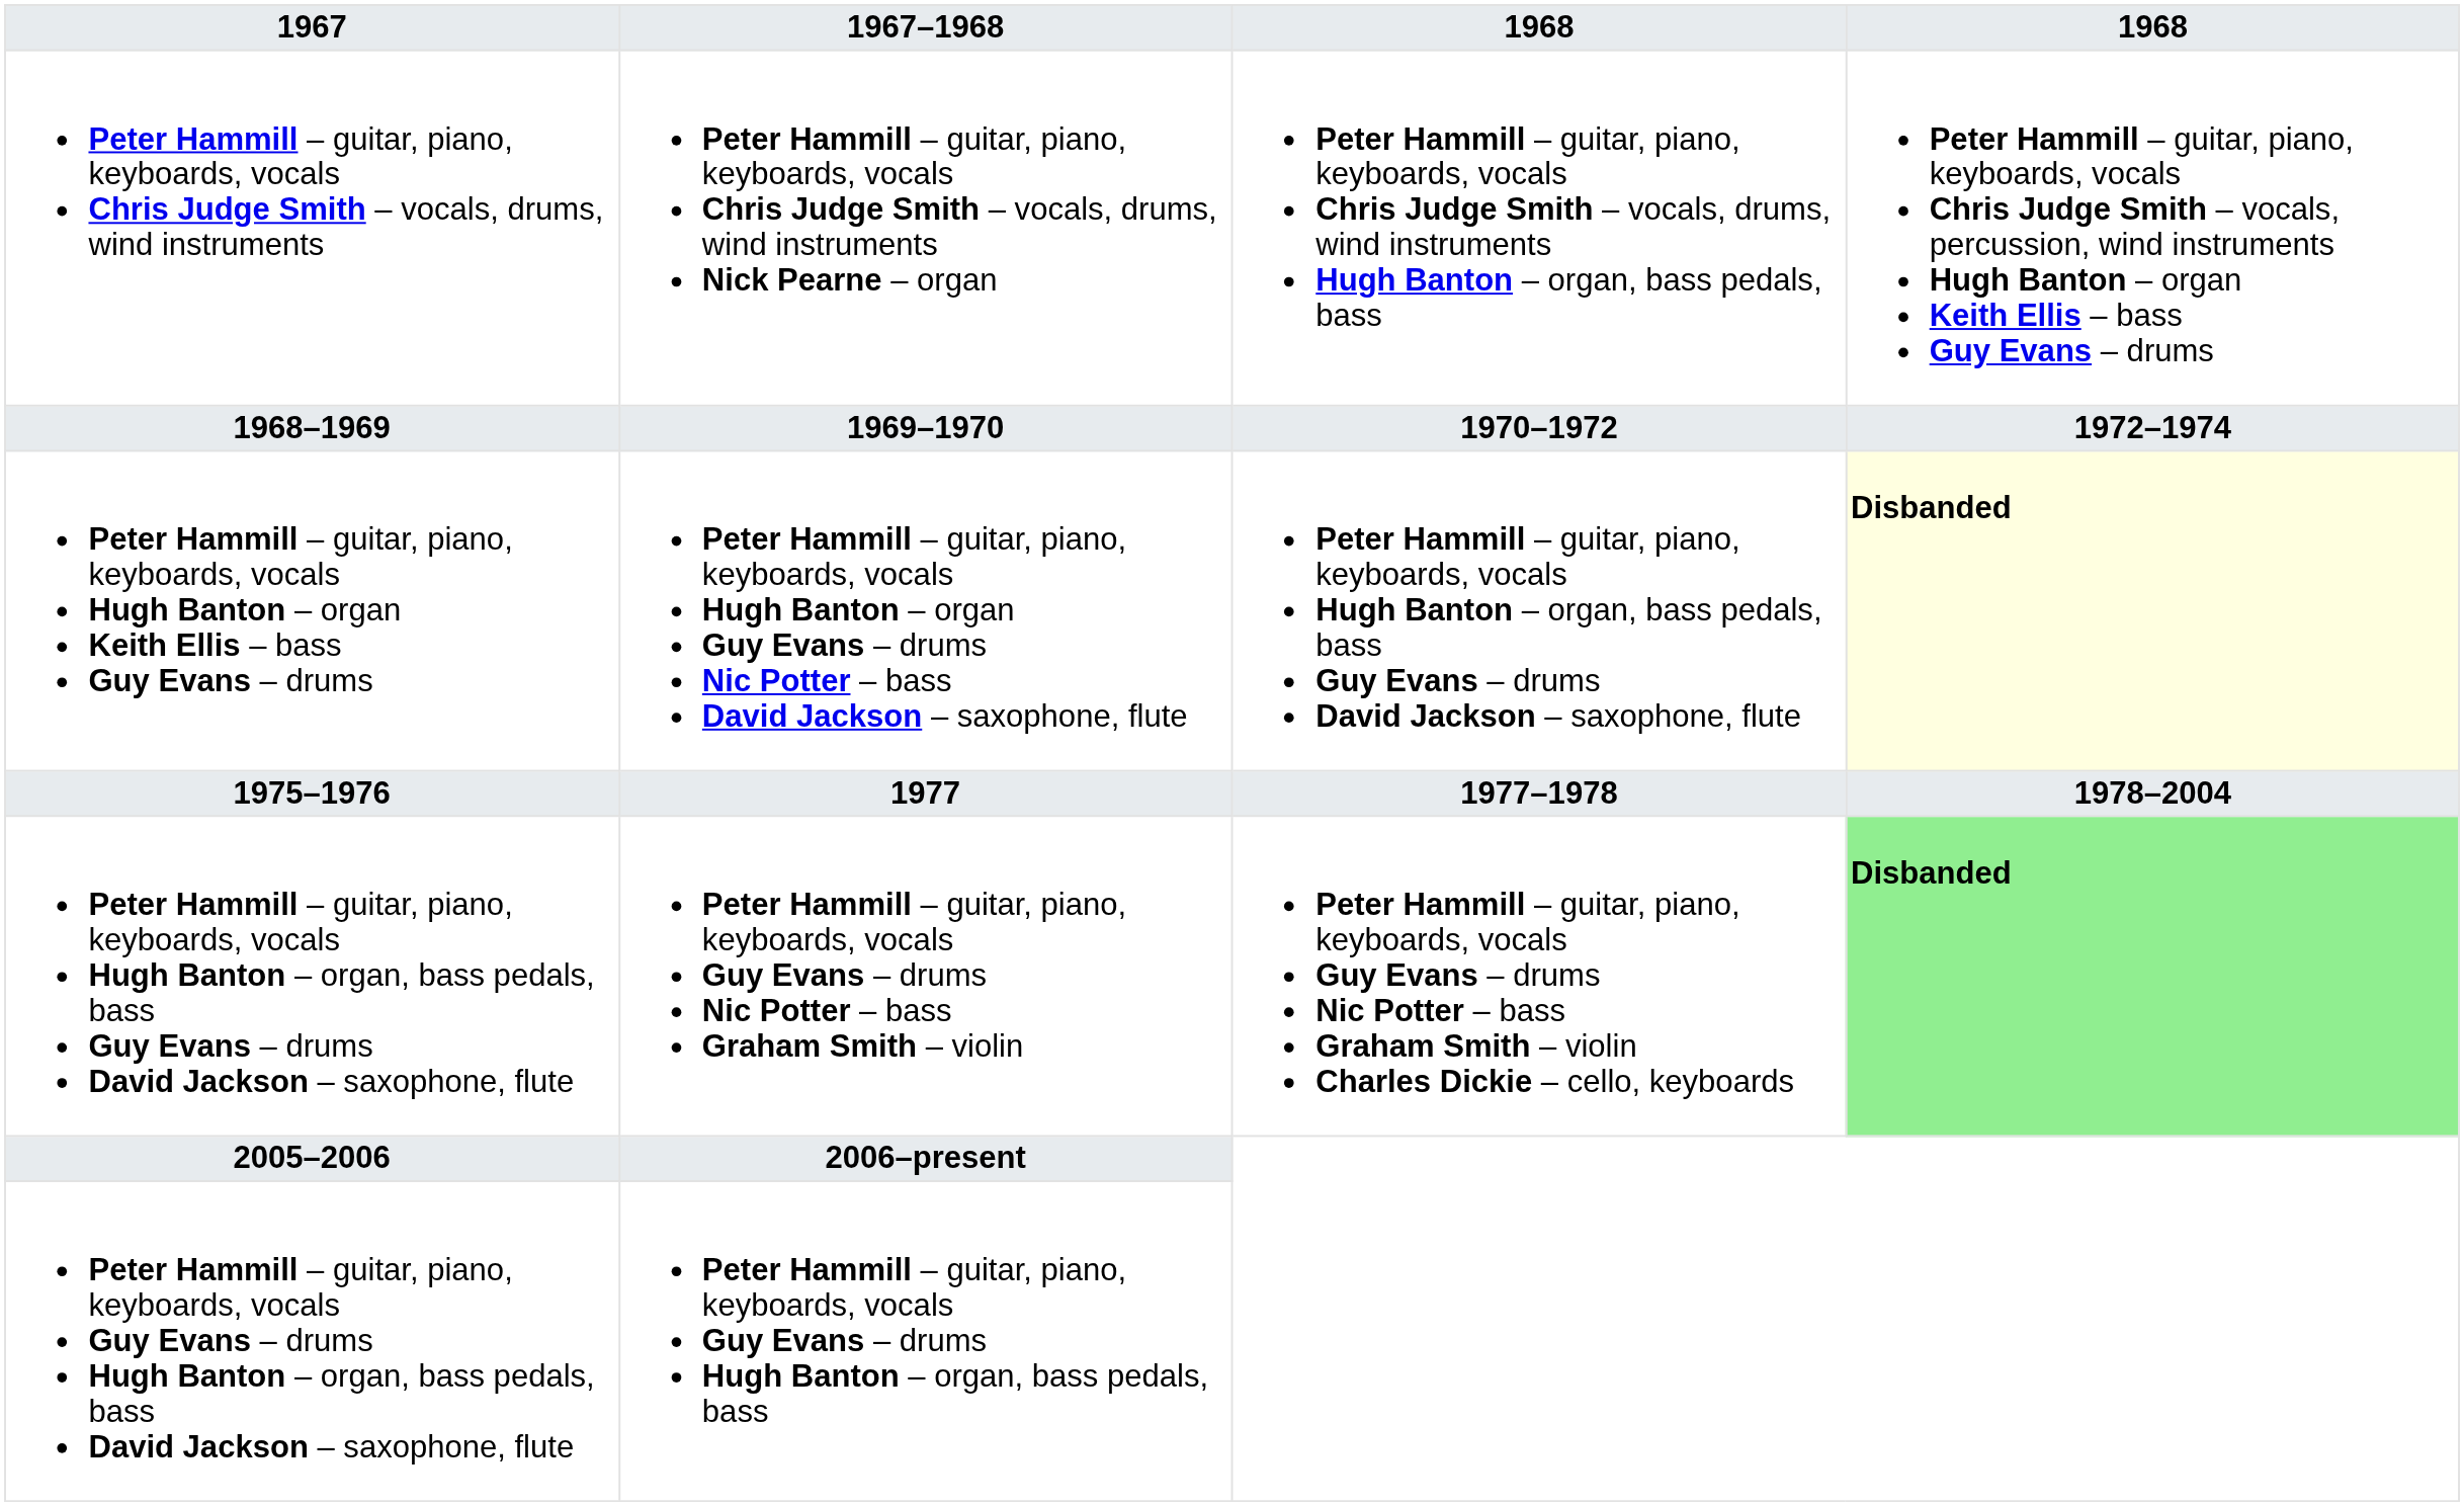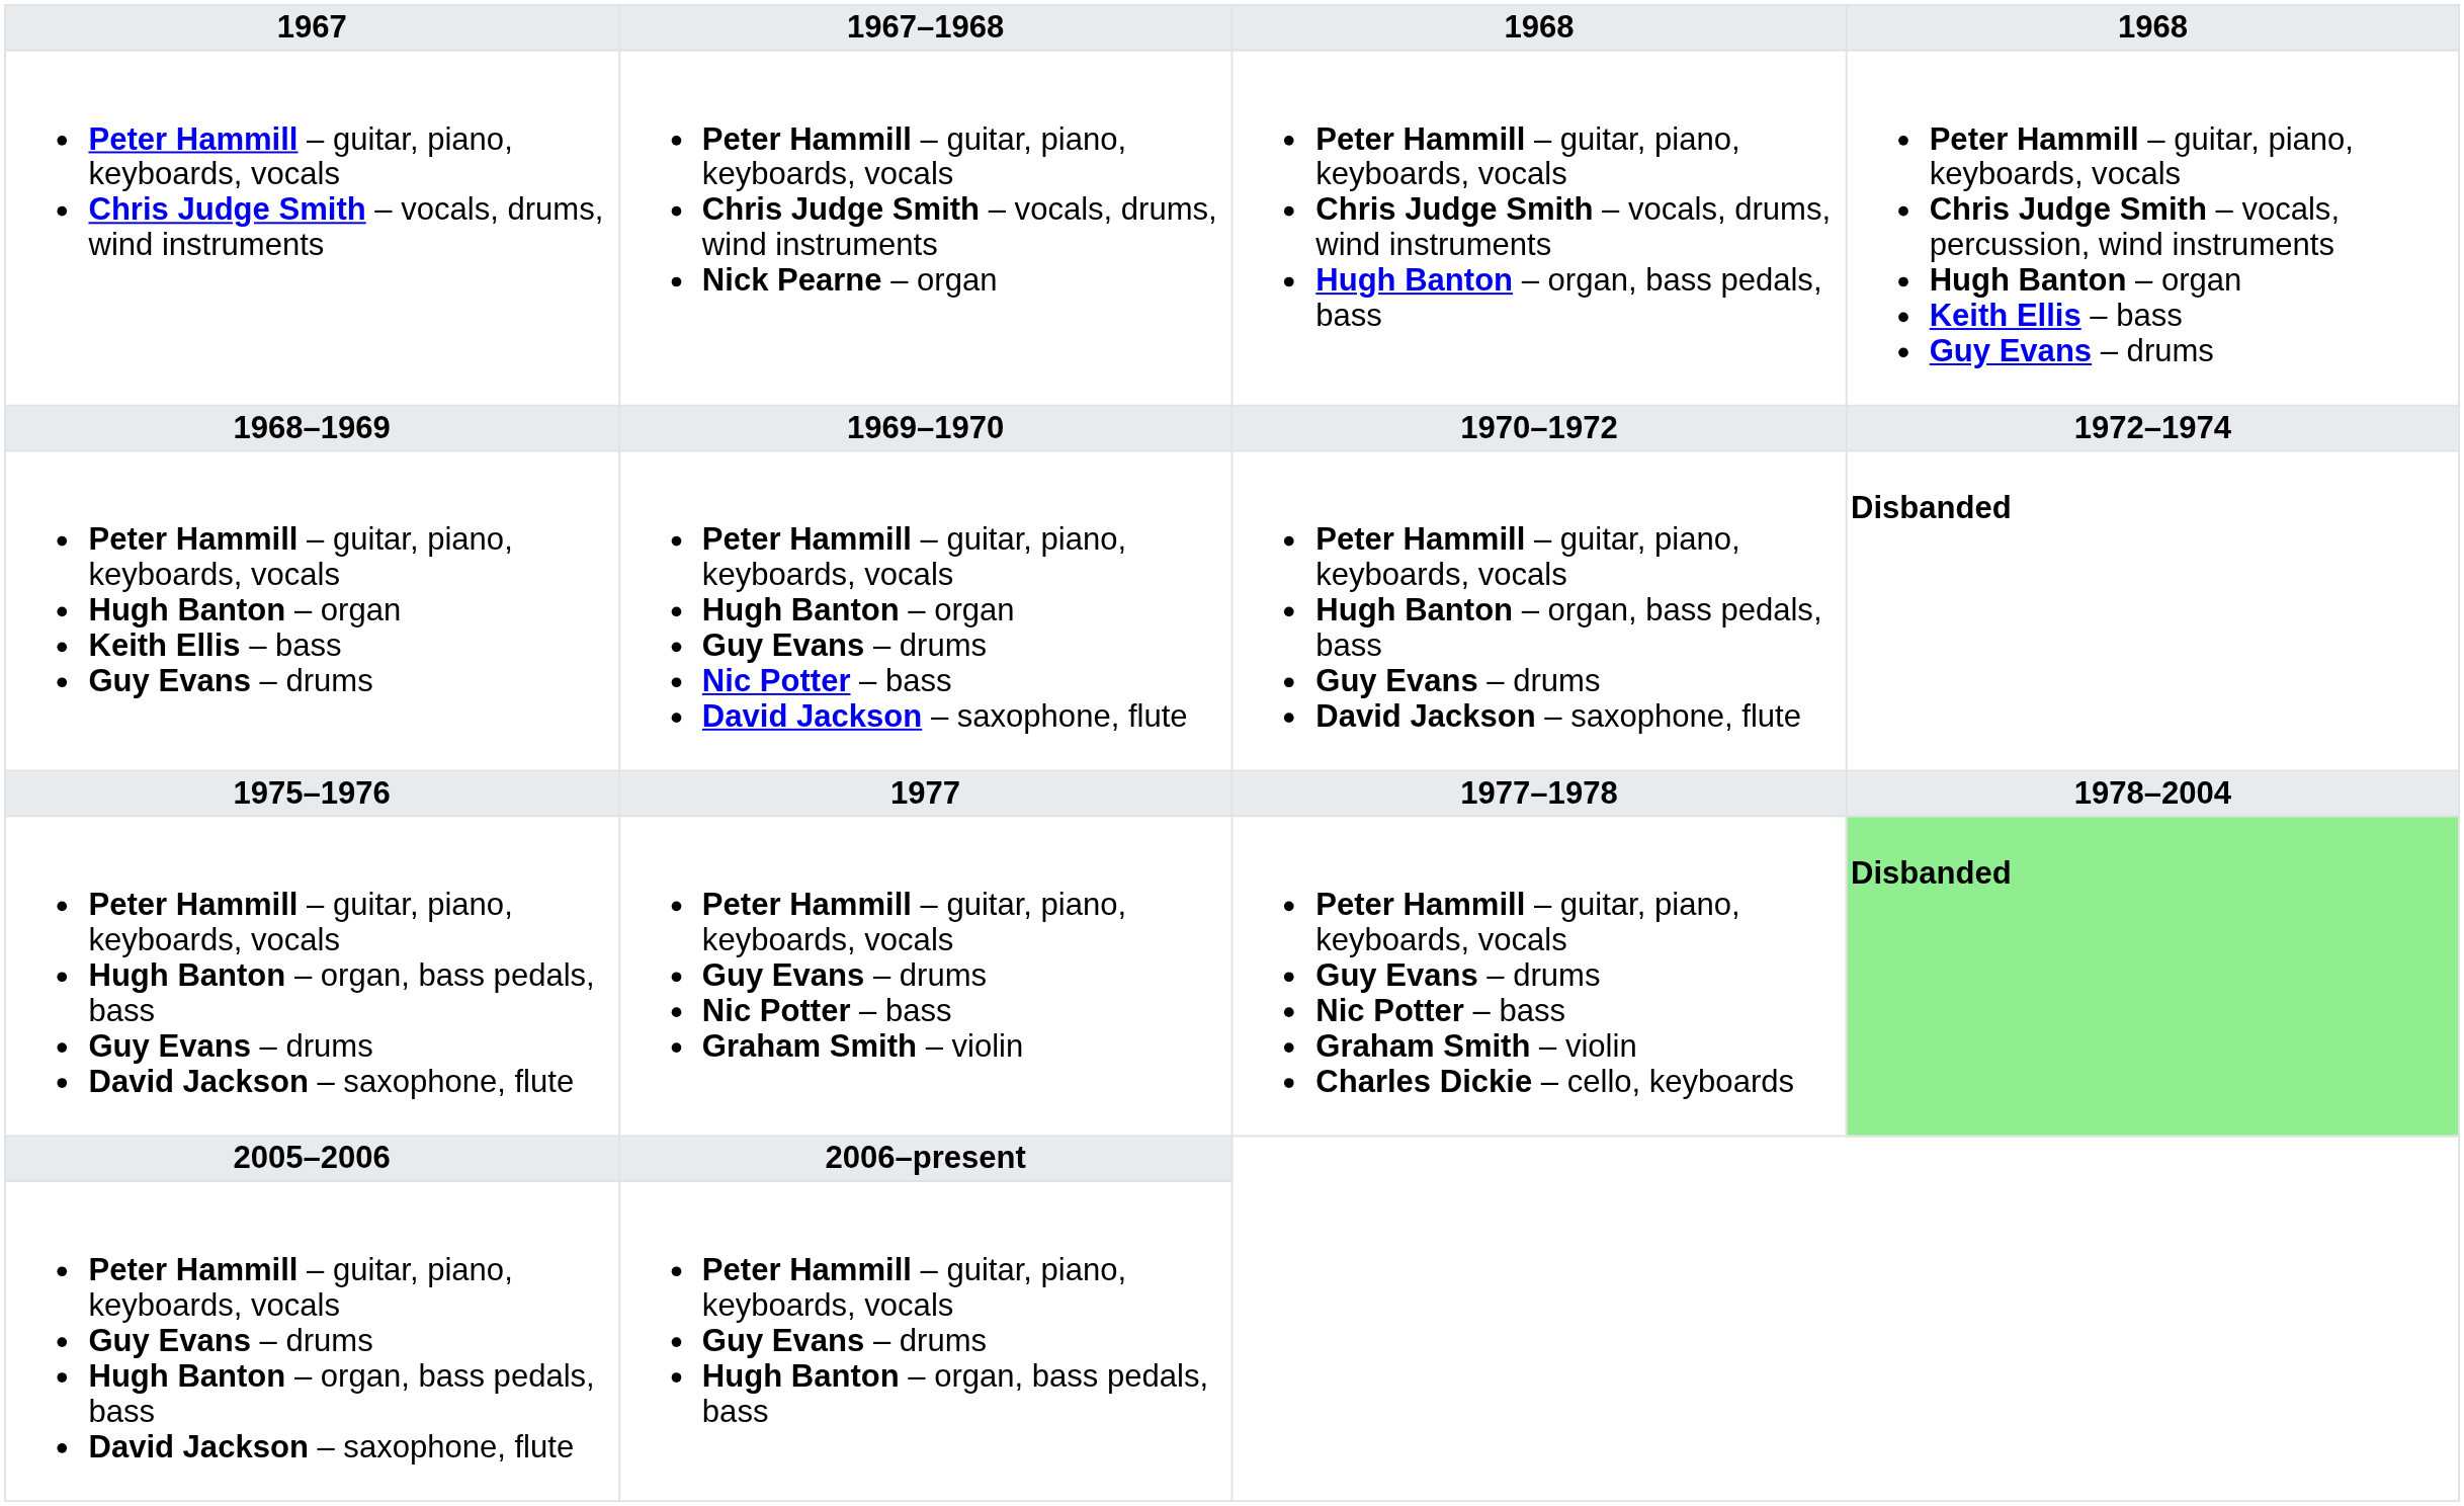row 4 | column 4: lightyellow background -> no background
